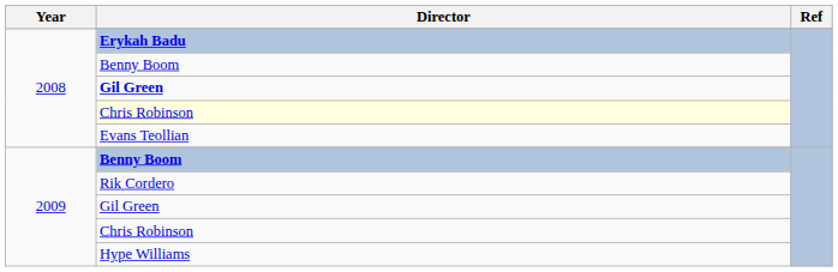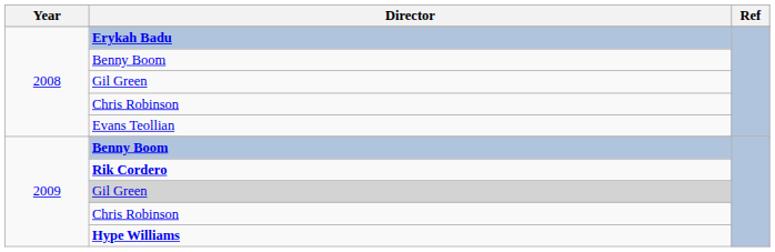2008 / Gil Green | Director: bold -> normal
2008 / Chris Robinson | Director: lightyellow background -> no background
Rik Cordero | Director: normal -> bold
2009 / Gil Green | Director: no background -> lightgrey background
Hype Williams | Director: normal -> bold
